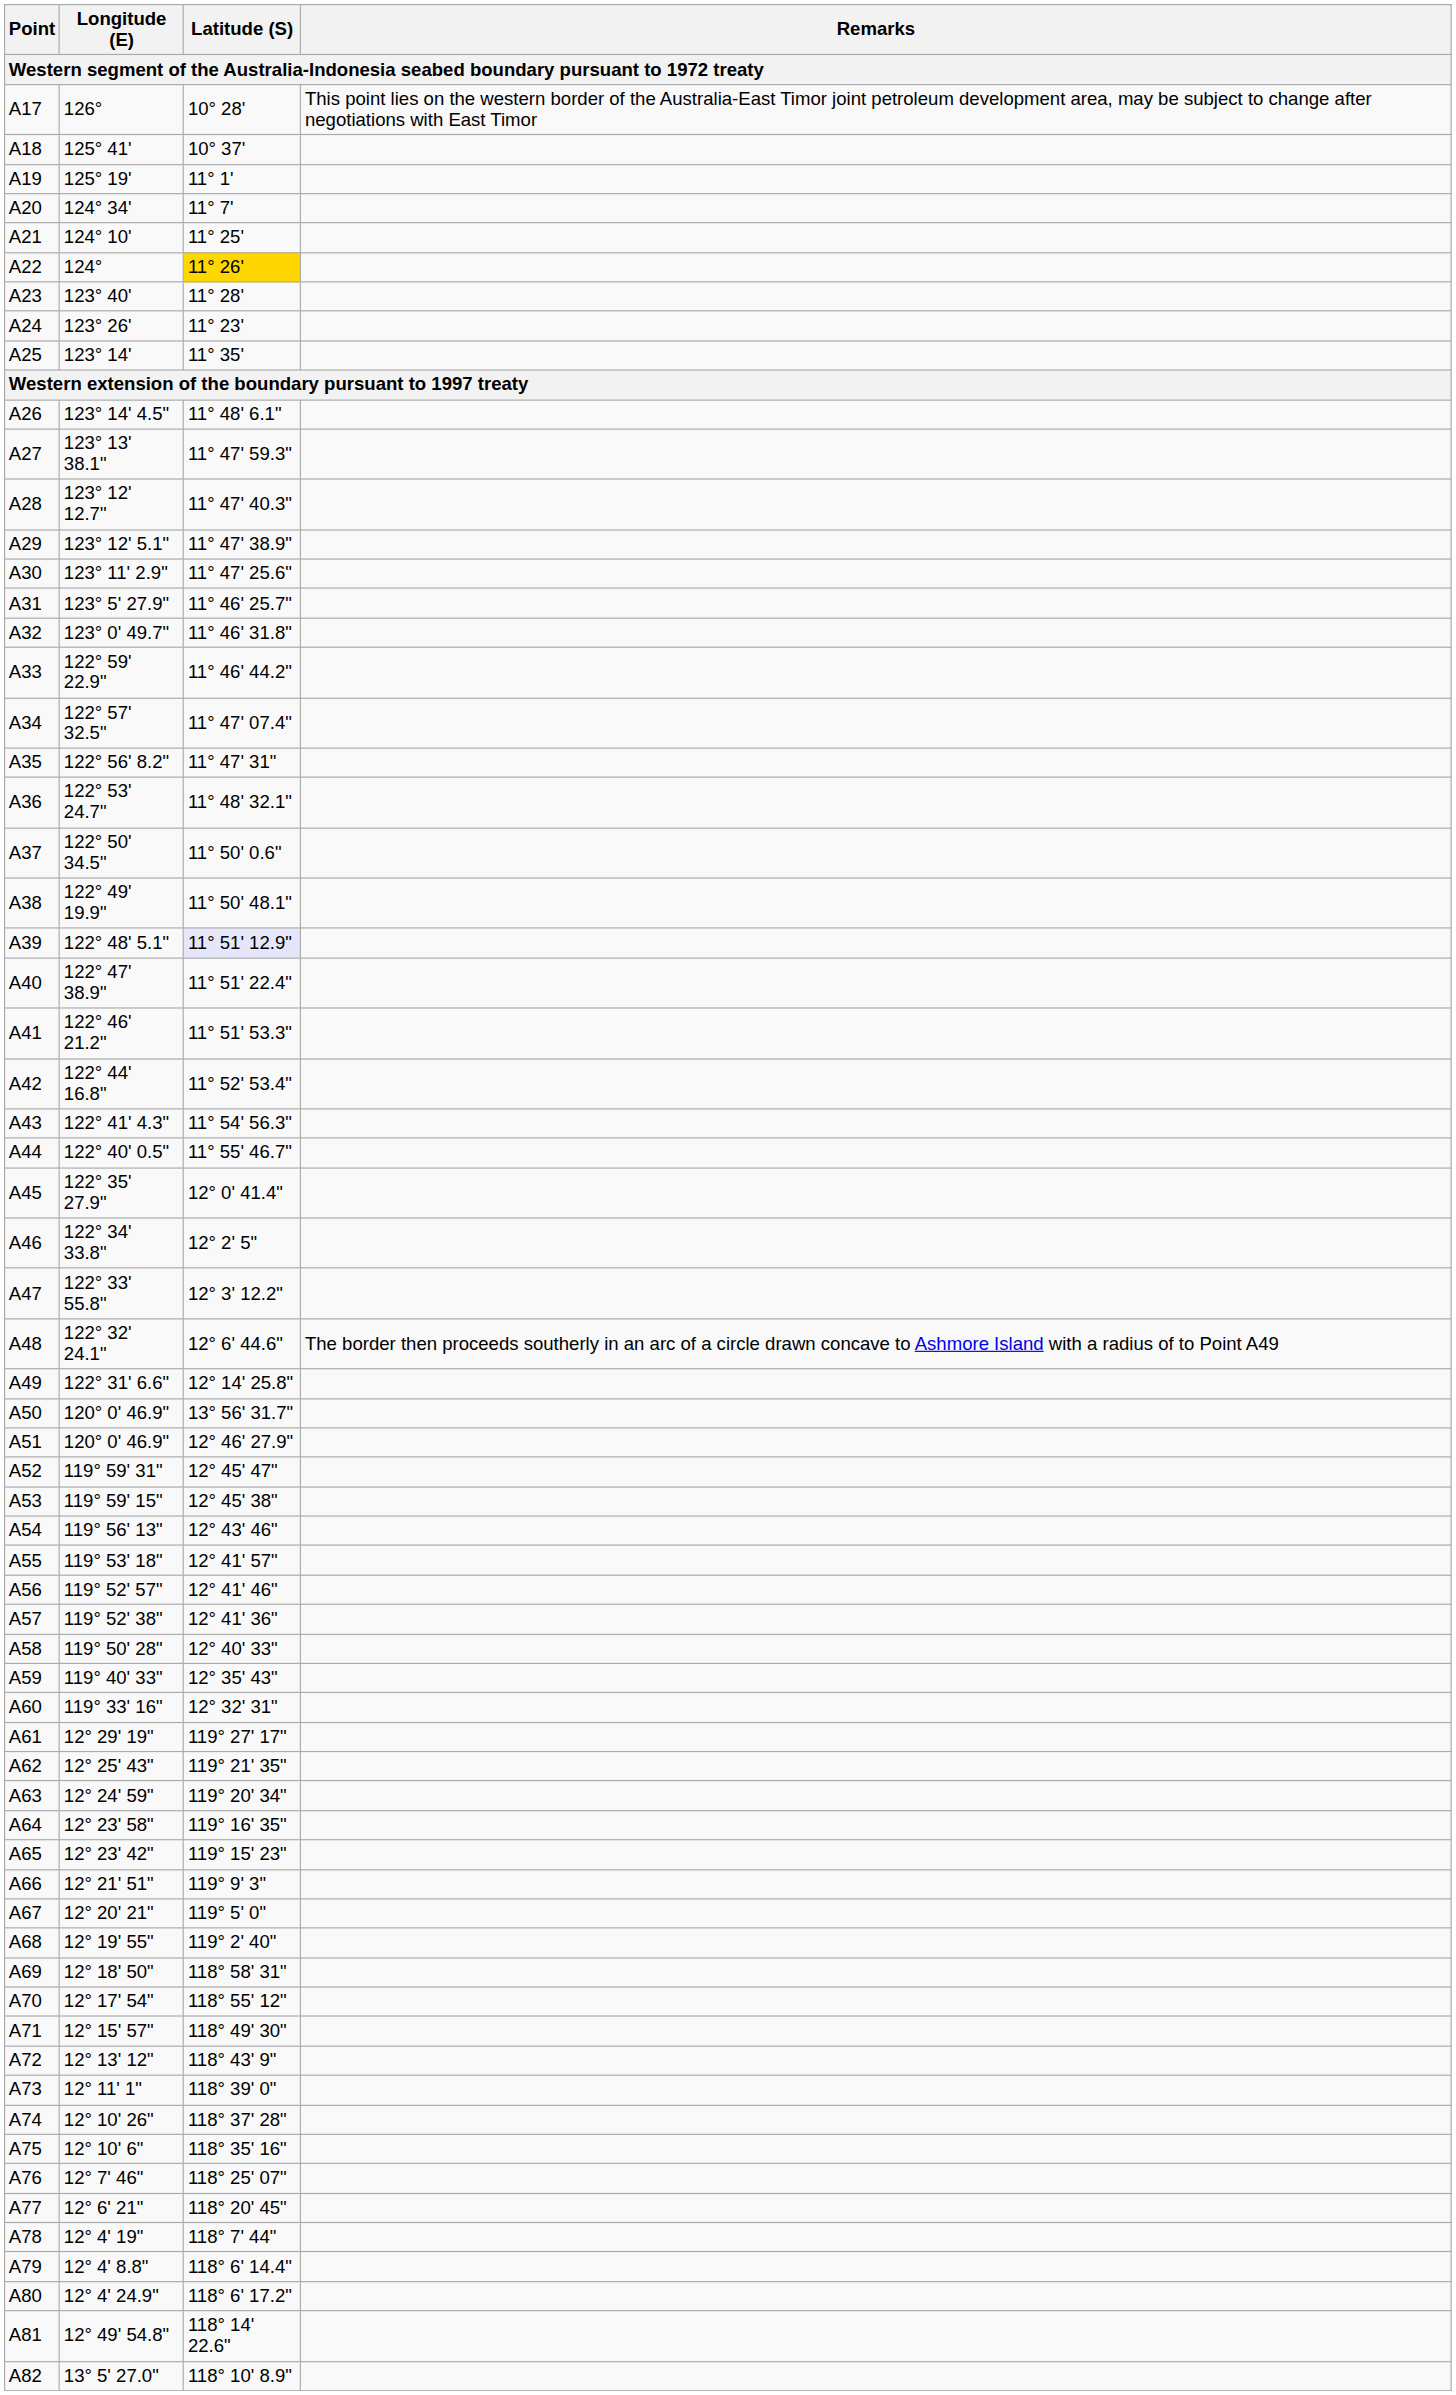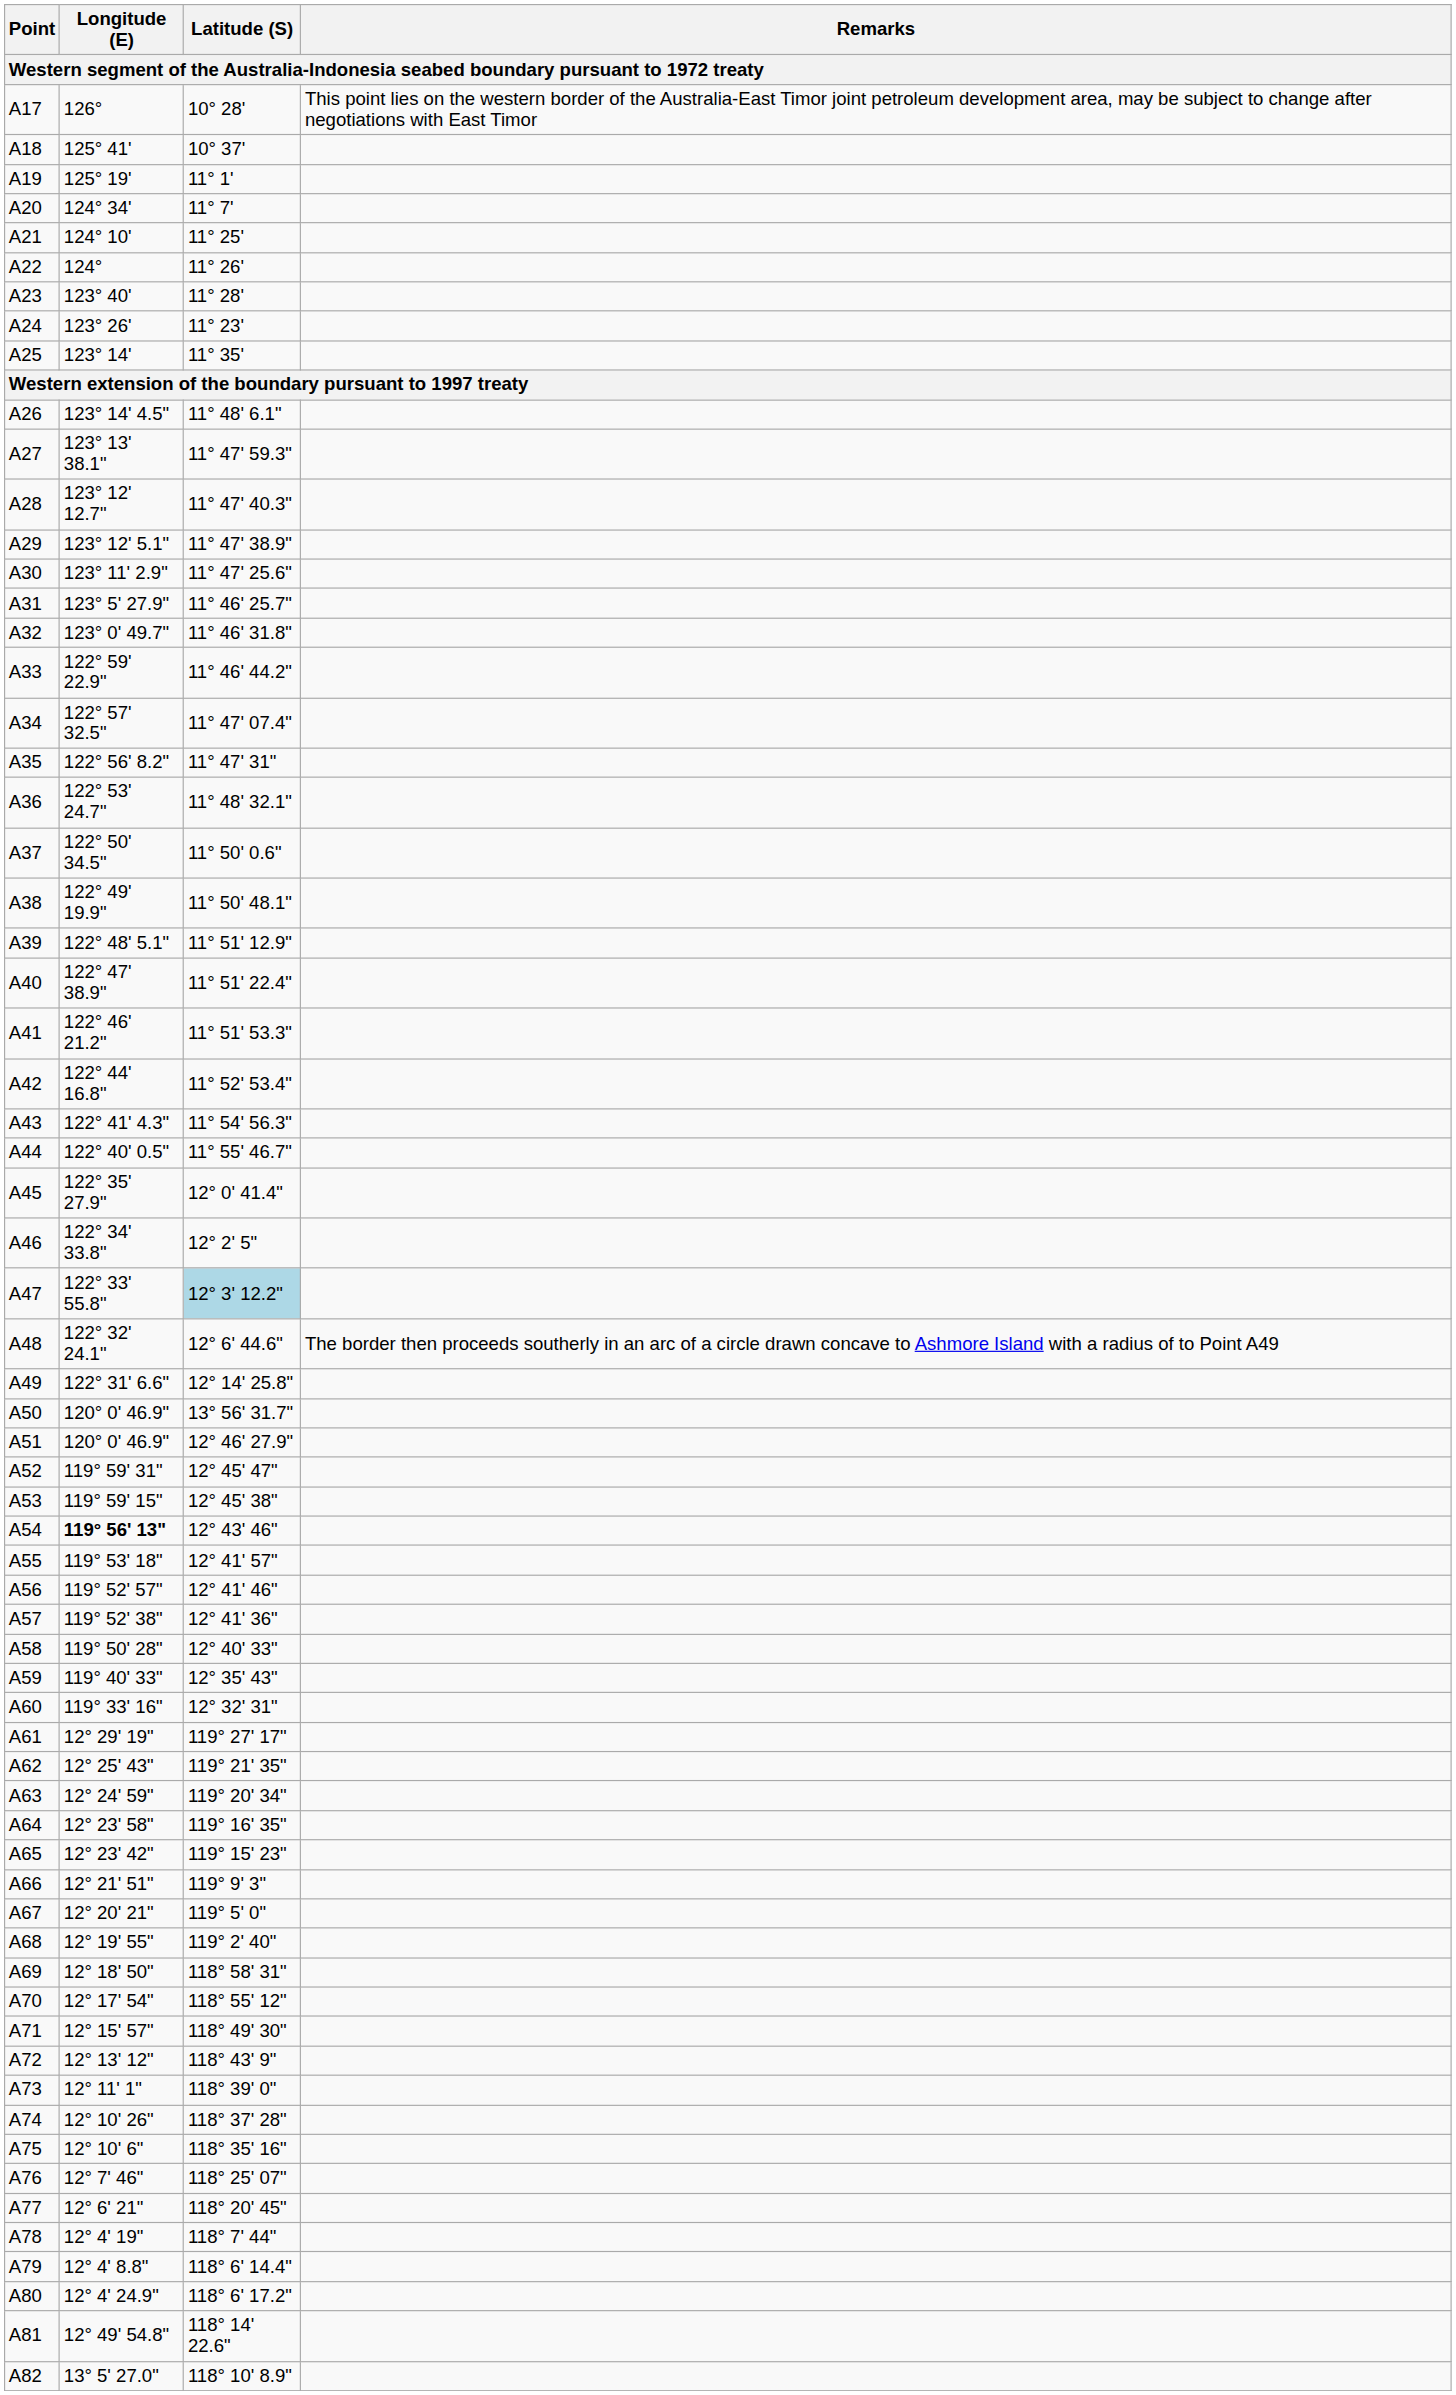A22 | Latitude (S): gold background -> no background
A39 | Latitude (S): lavender background -> no background
A47 | Latitude (S): no background -> lightblue background
A54 | Longitude (E): normal -> bold
